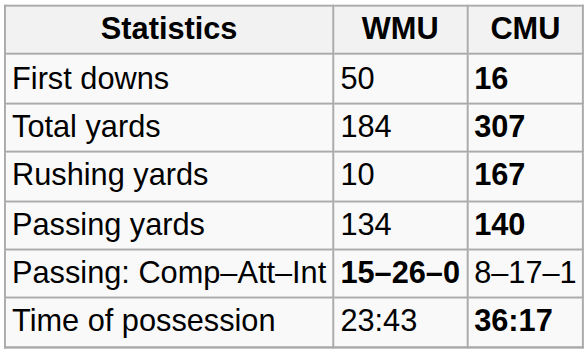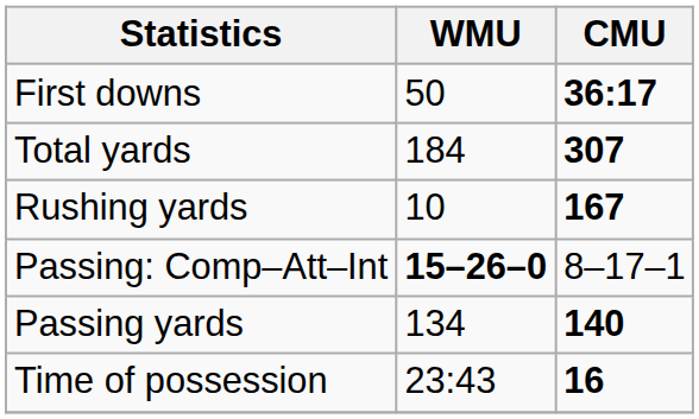First downs | CMU: 16 -> 36:17
rows swapped: Passing yards <-> Passing: Comp–Att–Int
Time of possession | CMU: 36:17 -> 16
